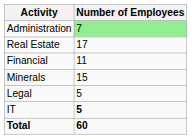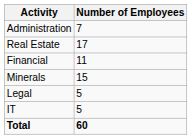Administration | Number of Employees: lightgreen background -> no background
IT | Number of Employees: bold -> normal
